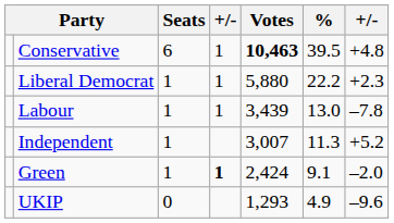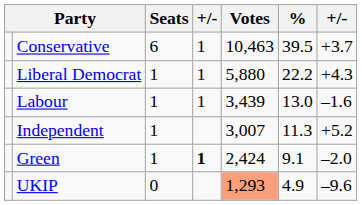Conservative | Votes: bold -> normal
Conservative | column 7: +4.8 -> +3.7
Liberal Democrat | column 7: +2.3 -> +4.3
Labour | column 7: –7.8 -> –1.6
UKIP | Votes: no background -> lightsalmon background
